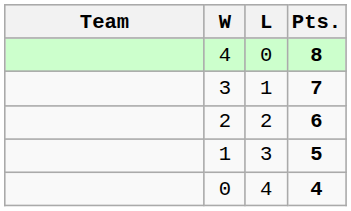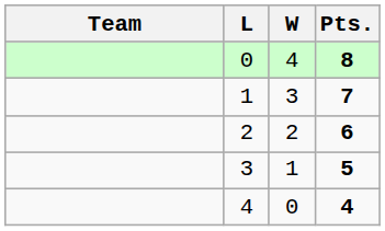columns swapped: W <-> L
